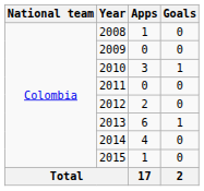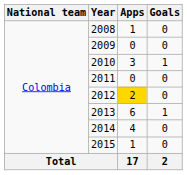2012 | Apps: no background -> gold background
